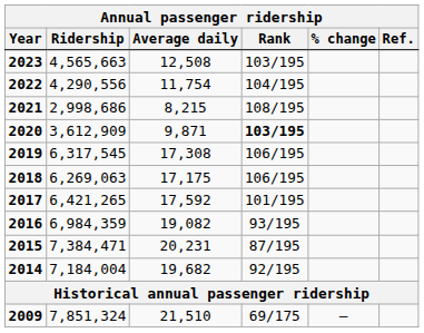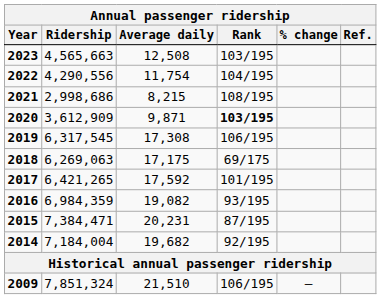2018 | Rank: 106/195 -> 69/175
2009 | Rank: 69/175 -> 106/195
